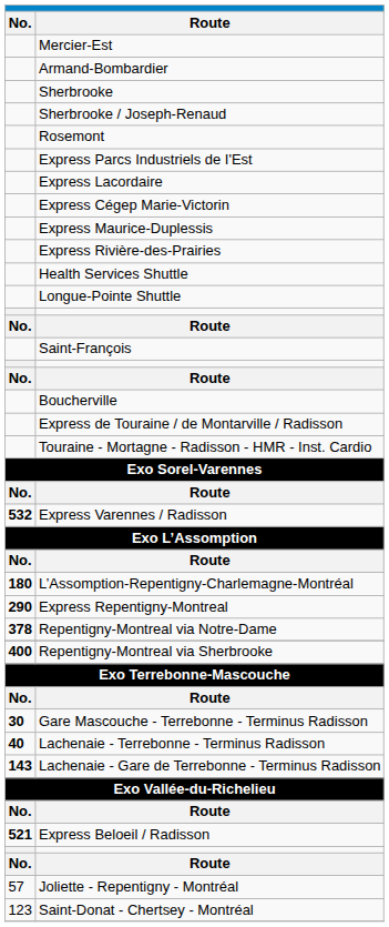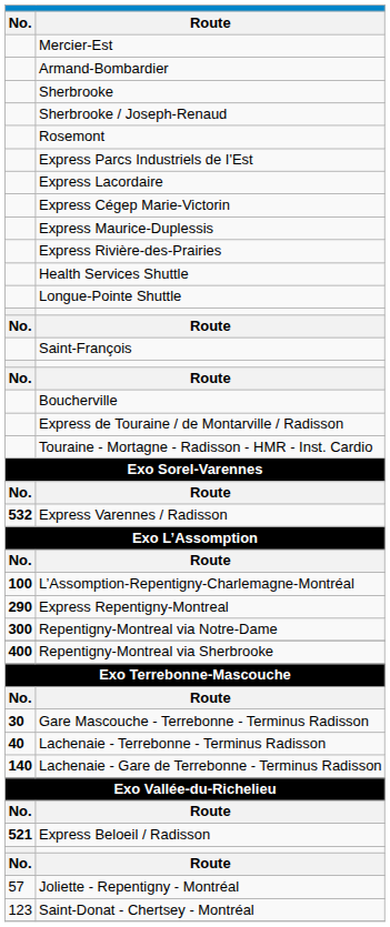L’Assomption-Repentigny-Charlemagne-Montréal | No.: 180 -> 100
Repentigny-Montreal via Notre-Dame | No.: 378 -> 300
Lachenaie - Gare de Terrebonne - Terminus Radisson | No.: 143 -> 140
